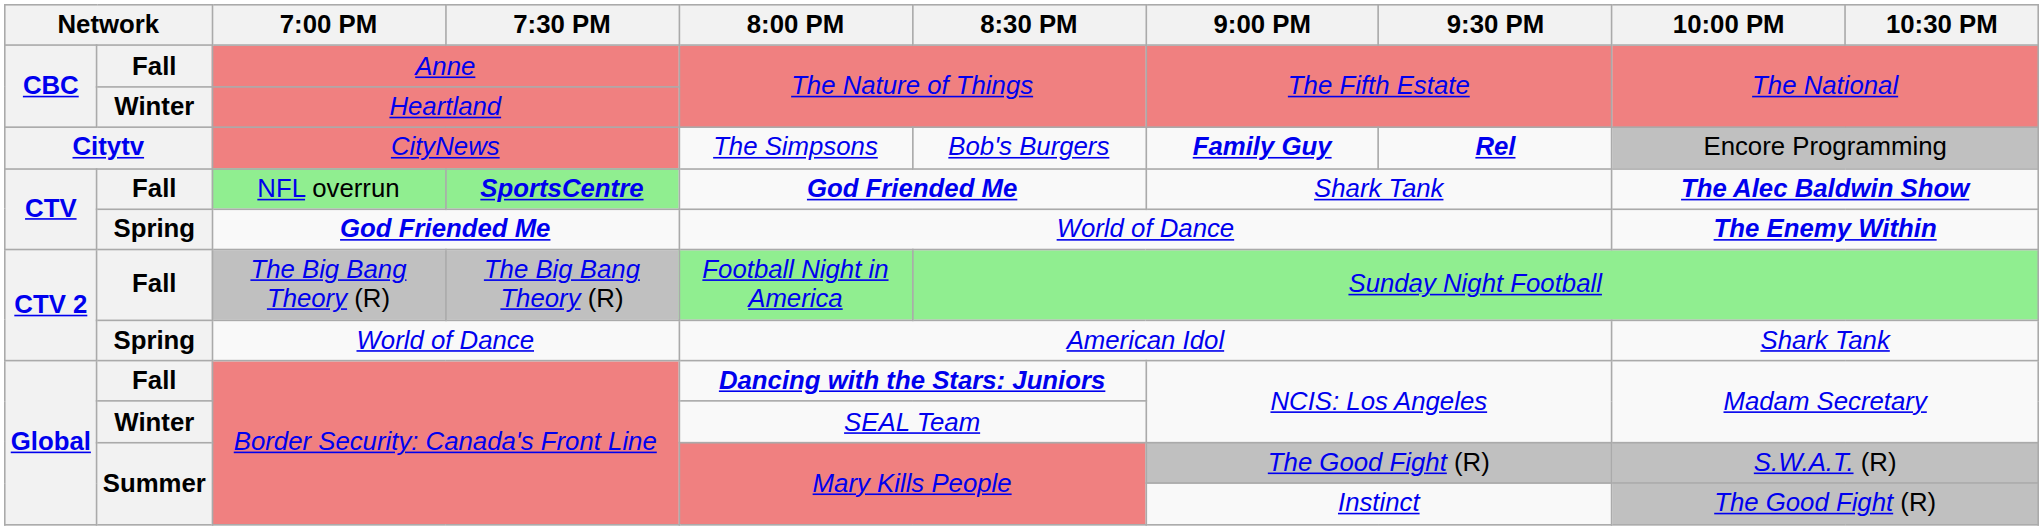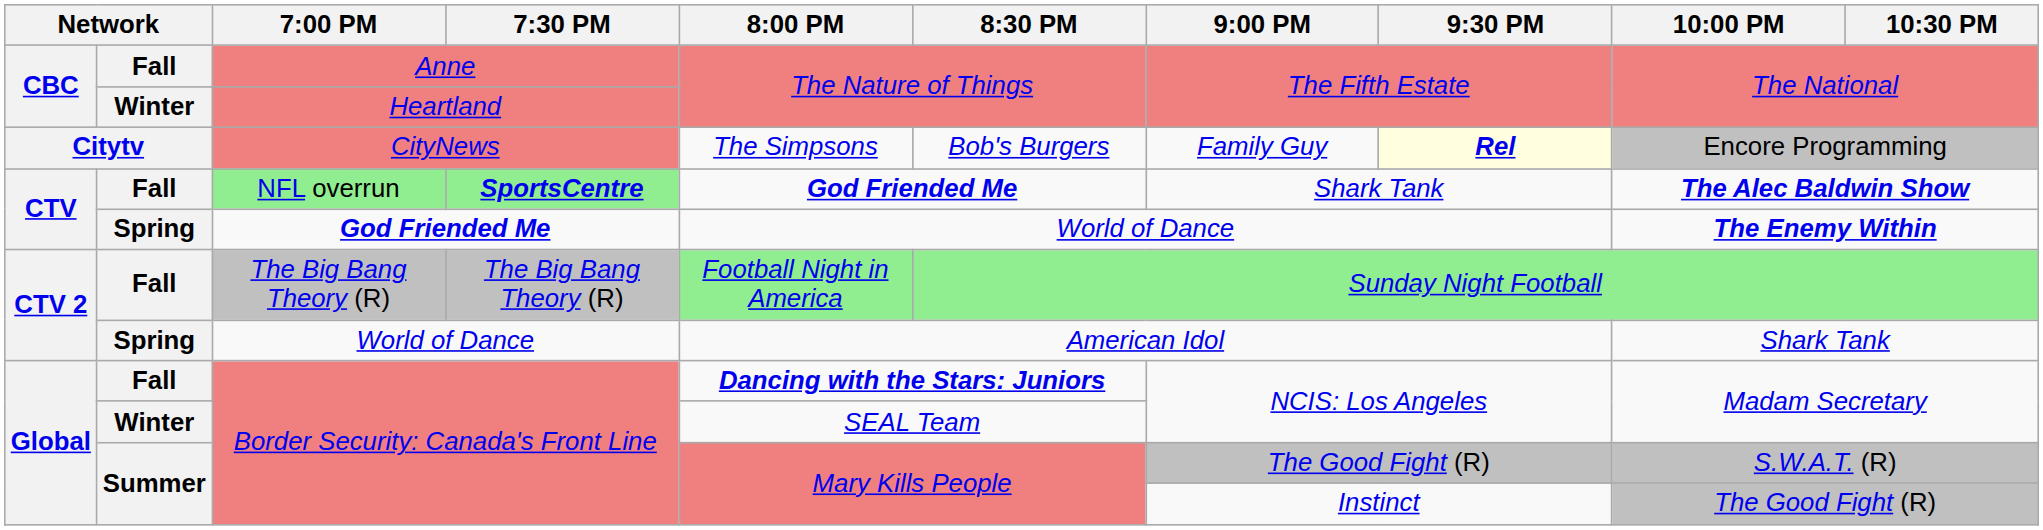CityNews | 9:00 PM: bold -> normal
CityNews | 9:30 PM: no background -> lightyellow background
